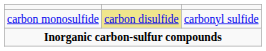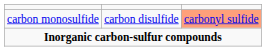carbon monosulfide | column 2: khaki background -> no background
carbon monosulfide | column 3: no background -> lightsalmon background
